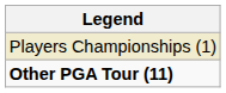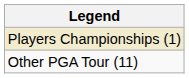row 3 | column 1: bold -> normal
